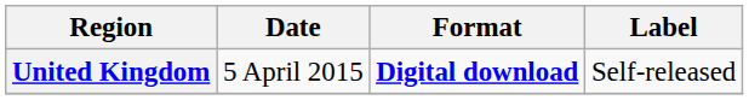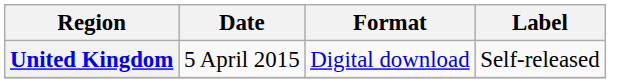United Kingdom | Format: bold -> normal
